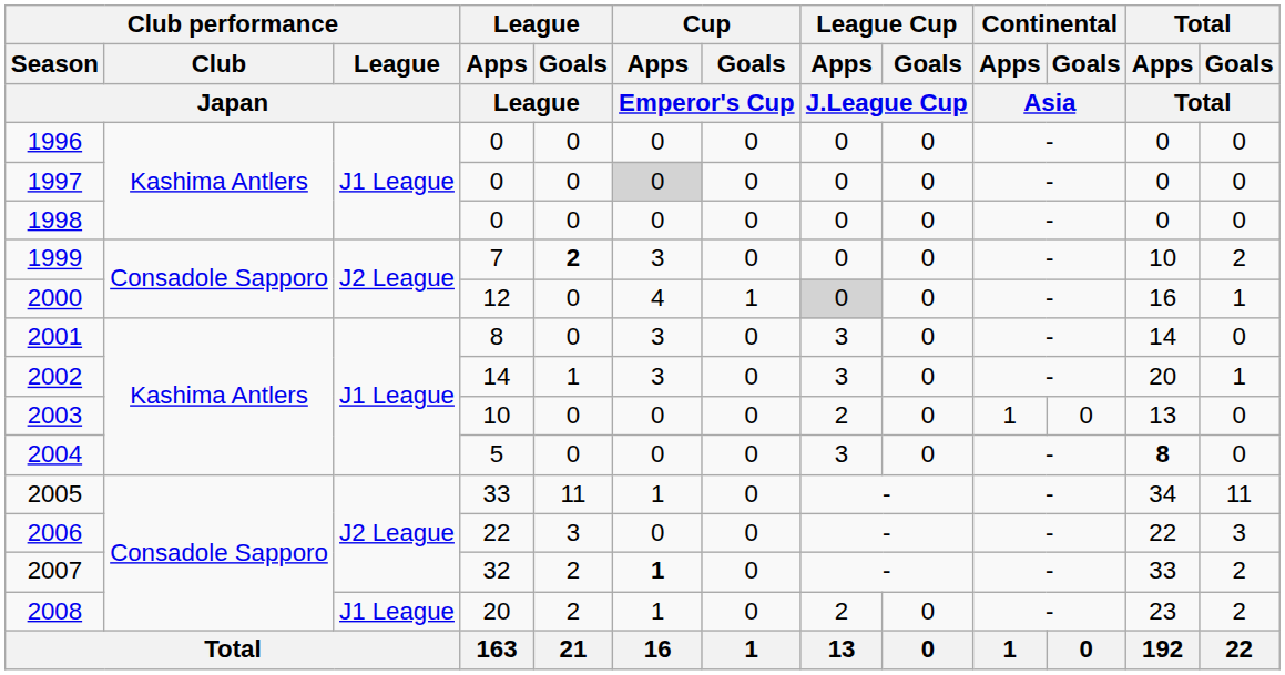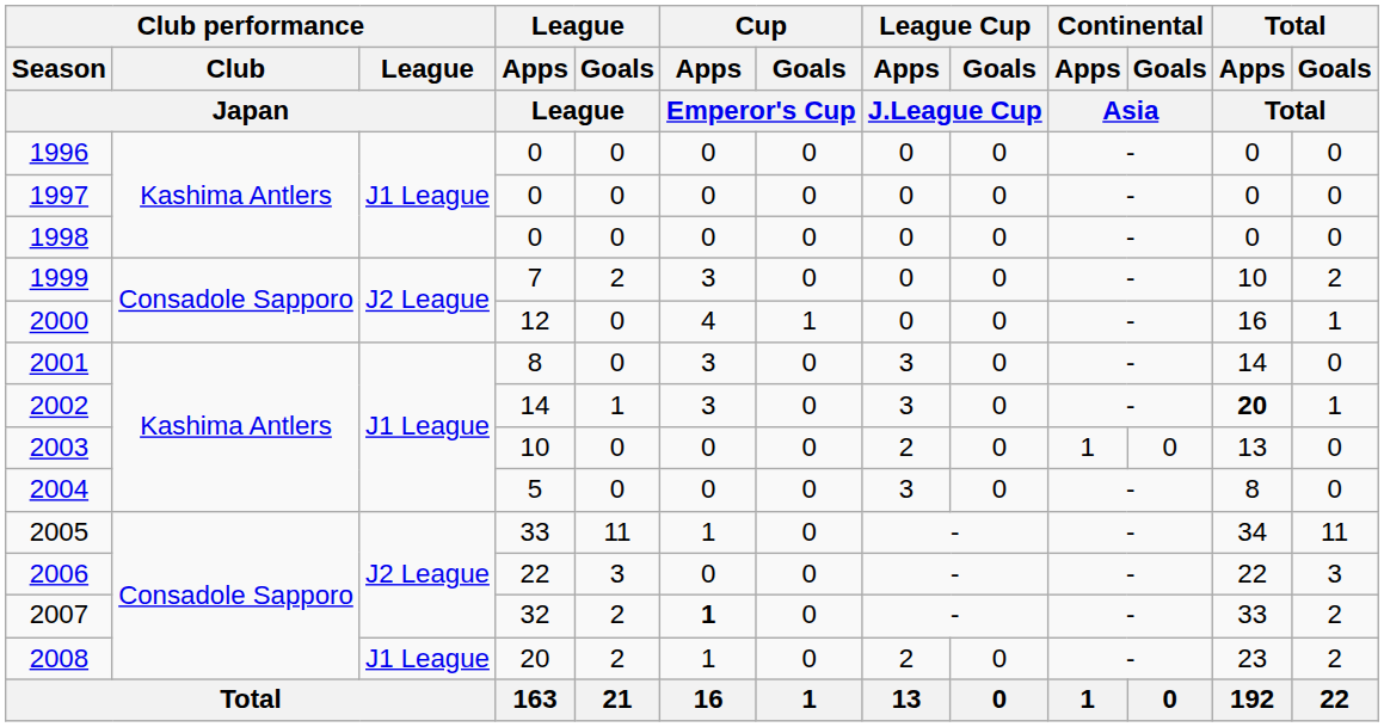1997 | Cup / Apps / Emperor's Cup: lightgrey background -> no background
1999 | League / Goals / League: bold -> normal
2000 | League Cup / Apps / J.League Cup: lightgrey background -> no background
2002 | Total / Apps / Total: normal -> bold
2004 | Total / Apps / Total: bold -> normal
